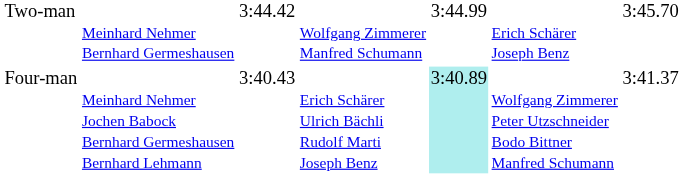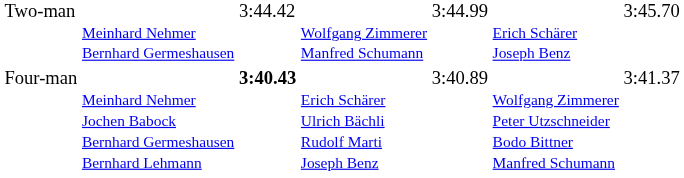Four-man | column 3: normal -> bold
Four-man | column 5: paleturquoise background -> no background
